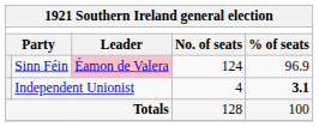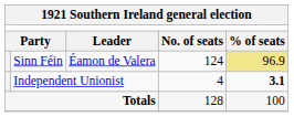Sinn Féin | Leader: pink background -> no background
Sinn Féin | % of seats: no background -> khaki background
